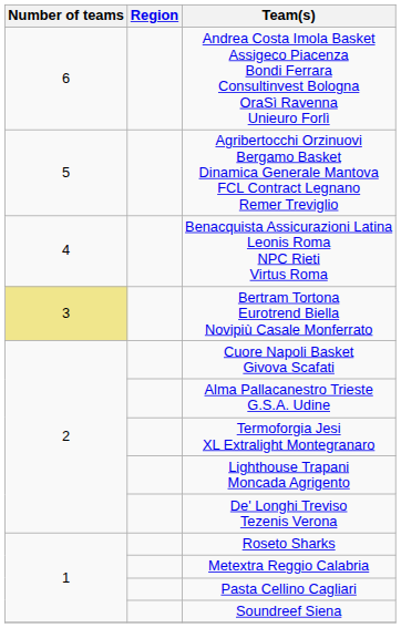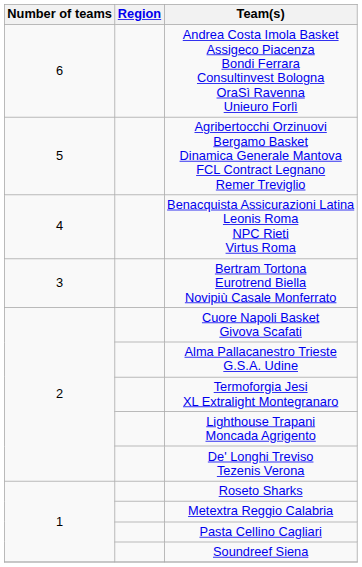Bertram Tortona Eurotrend Biella Novipiù Casale Monferrato | Number of teams: khaki background -> no background
